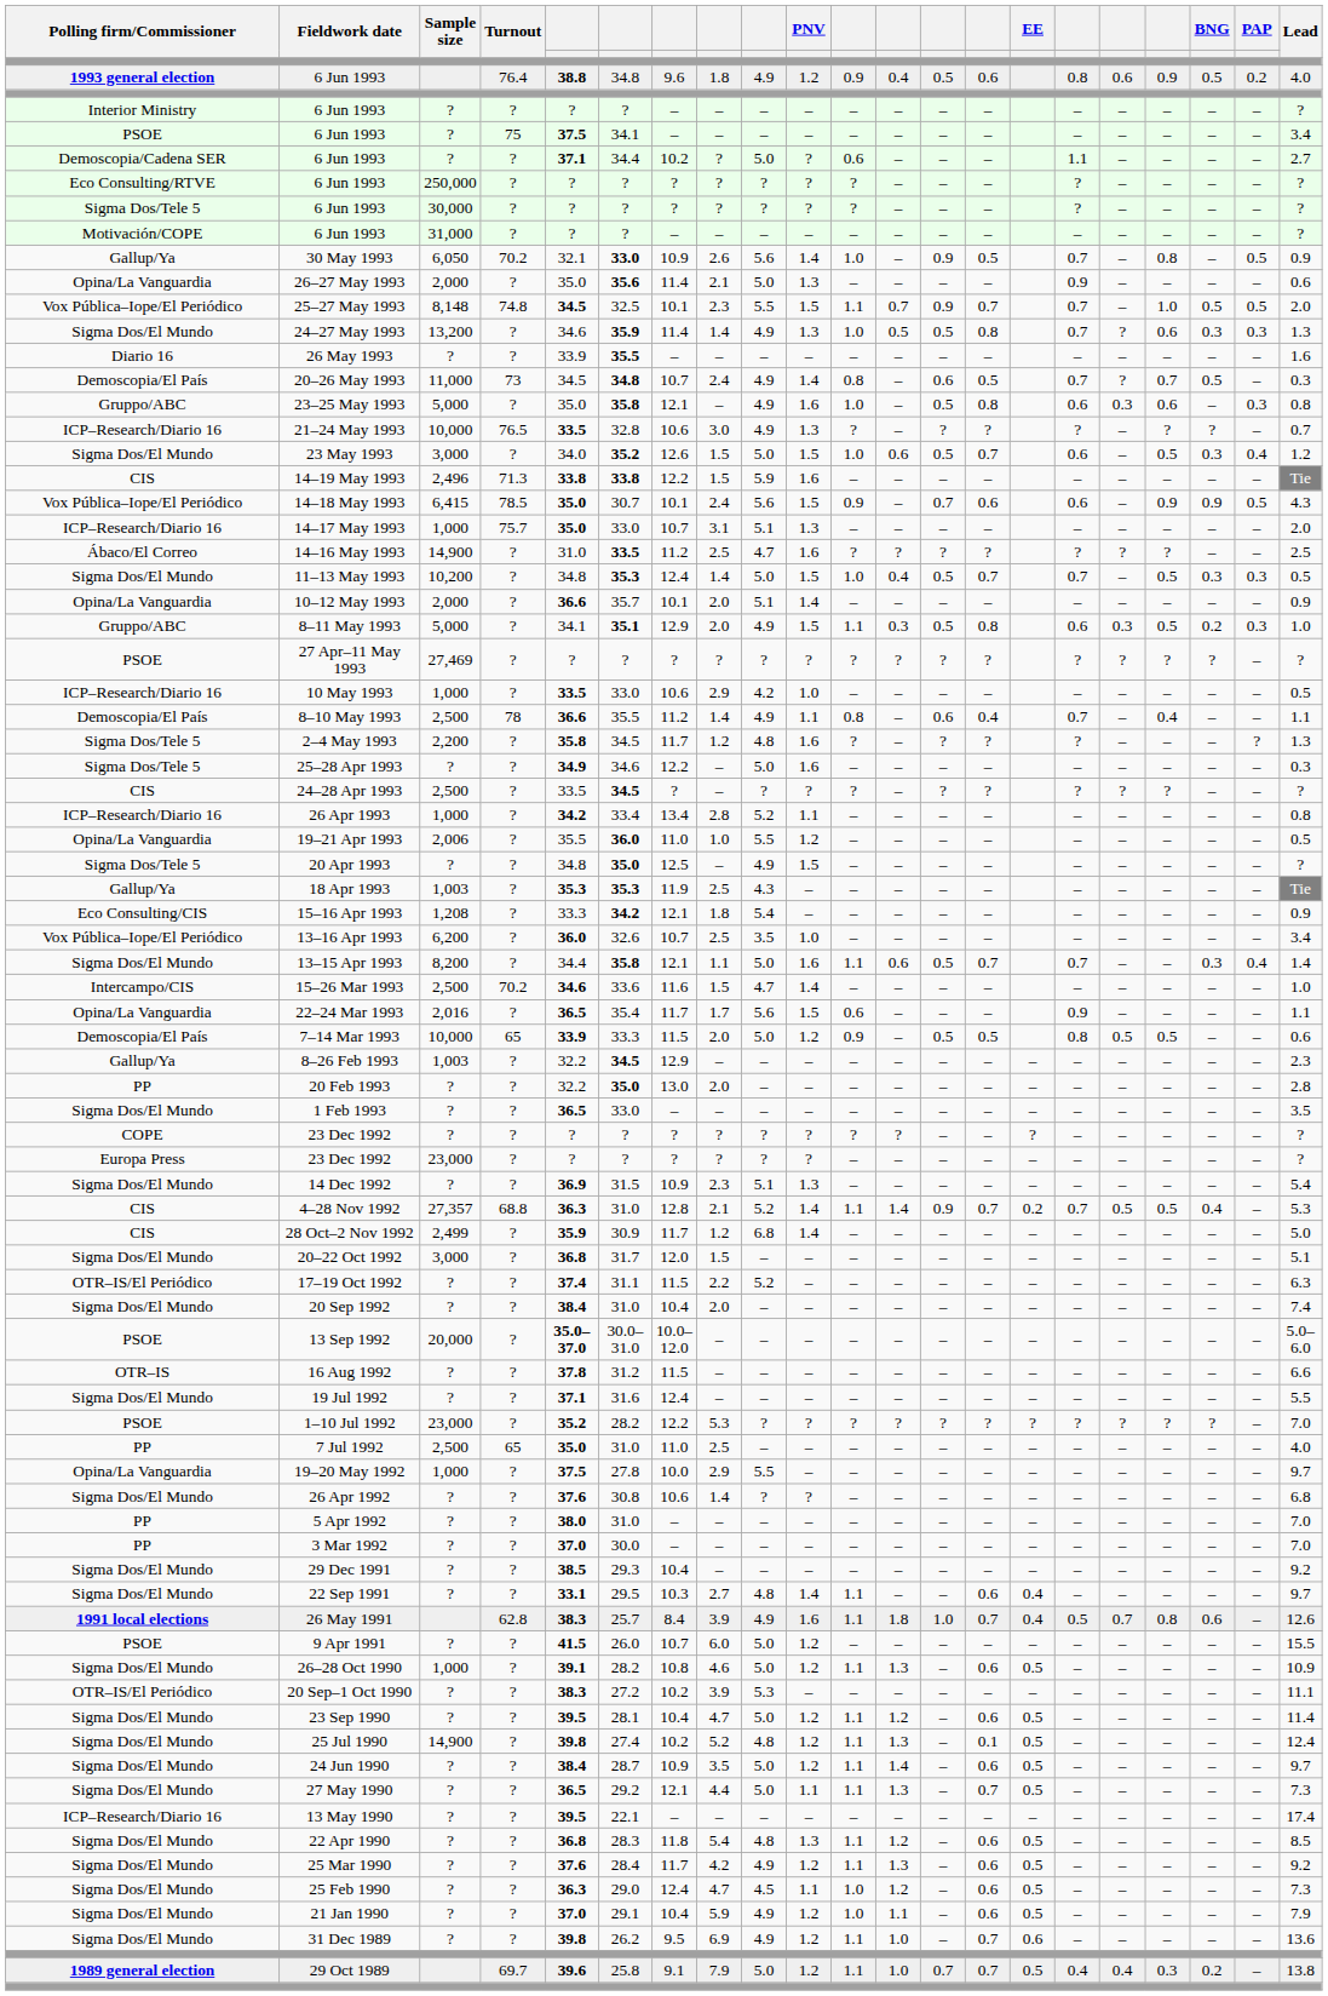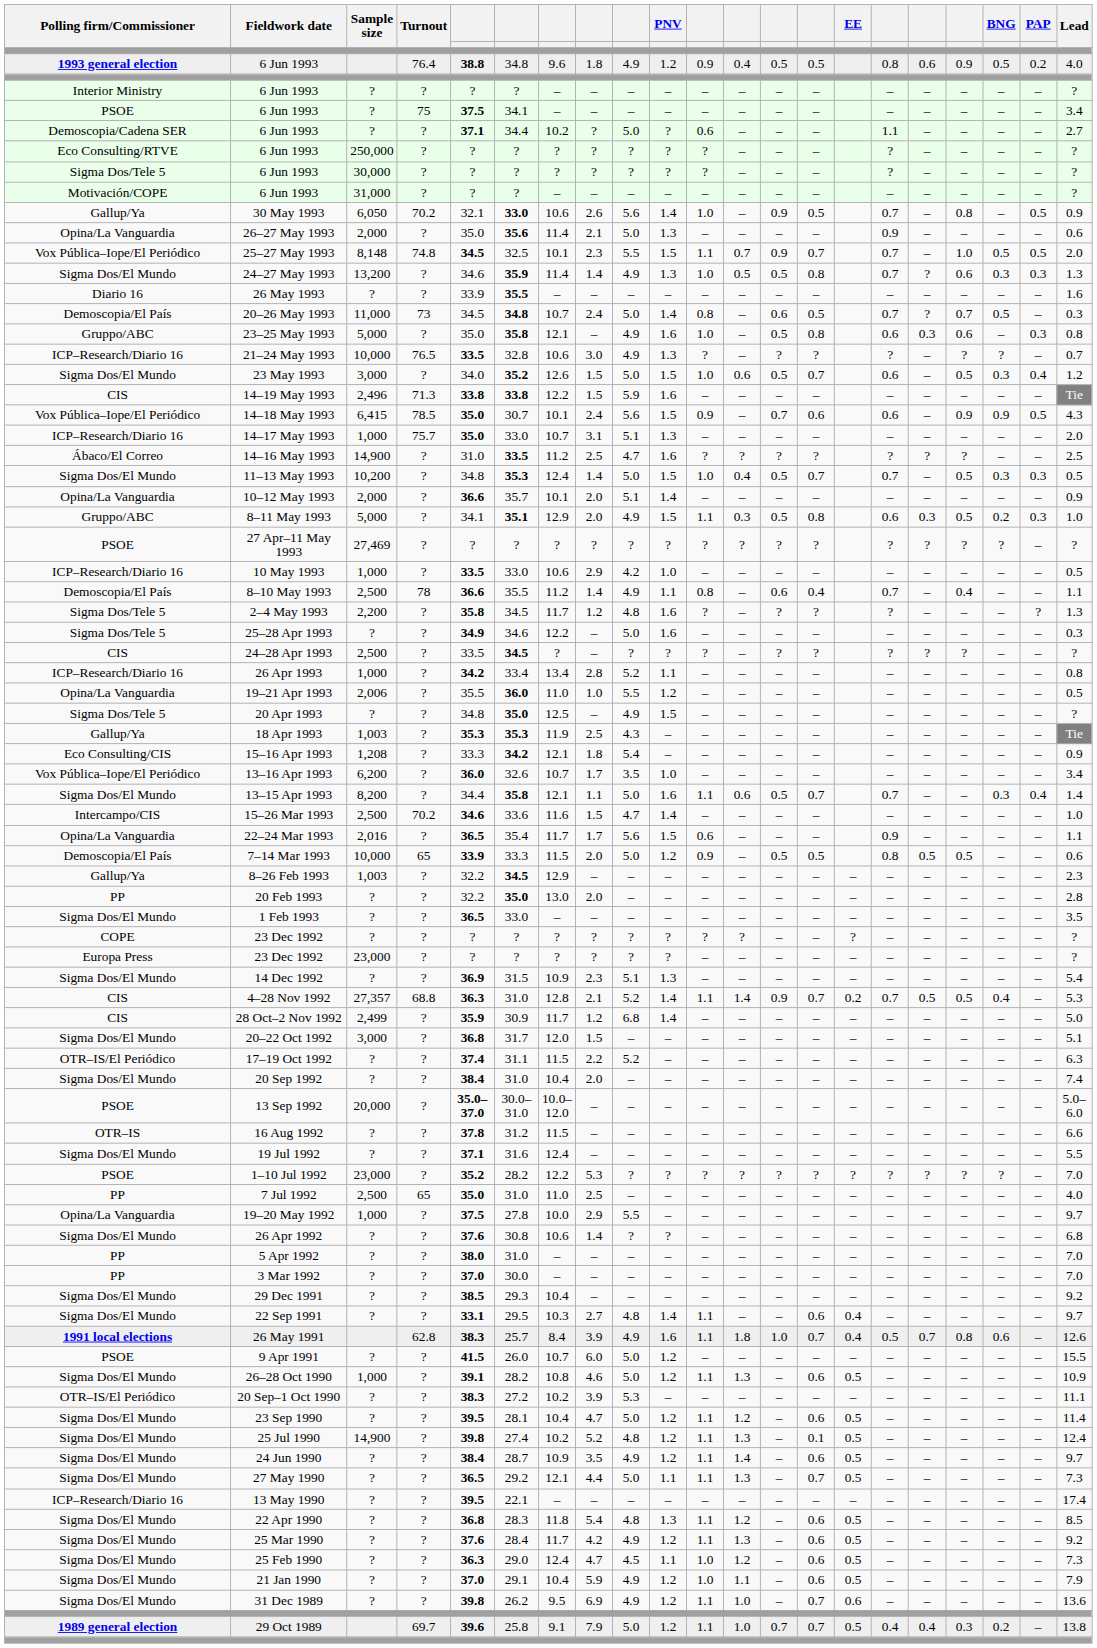1993 general election / 6 Jun 1993 | column 14: 0.6 -> 0.5
30 May 1993 | column 7: 10.9 -> 10.6
20–26 May 1993 | column 9: 4.9 -> 5.0
13–16 Apr 1993 | column 8: 2.5 -> 1.7
24 Jun 1990 | column 9: 5.0 -> 4.9
